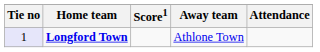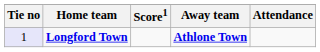Longford Town | Away team: normal -> bold
